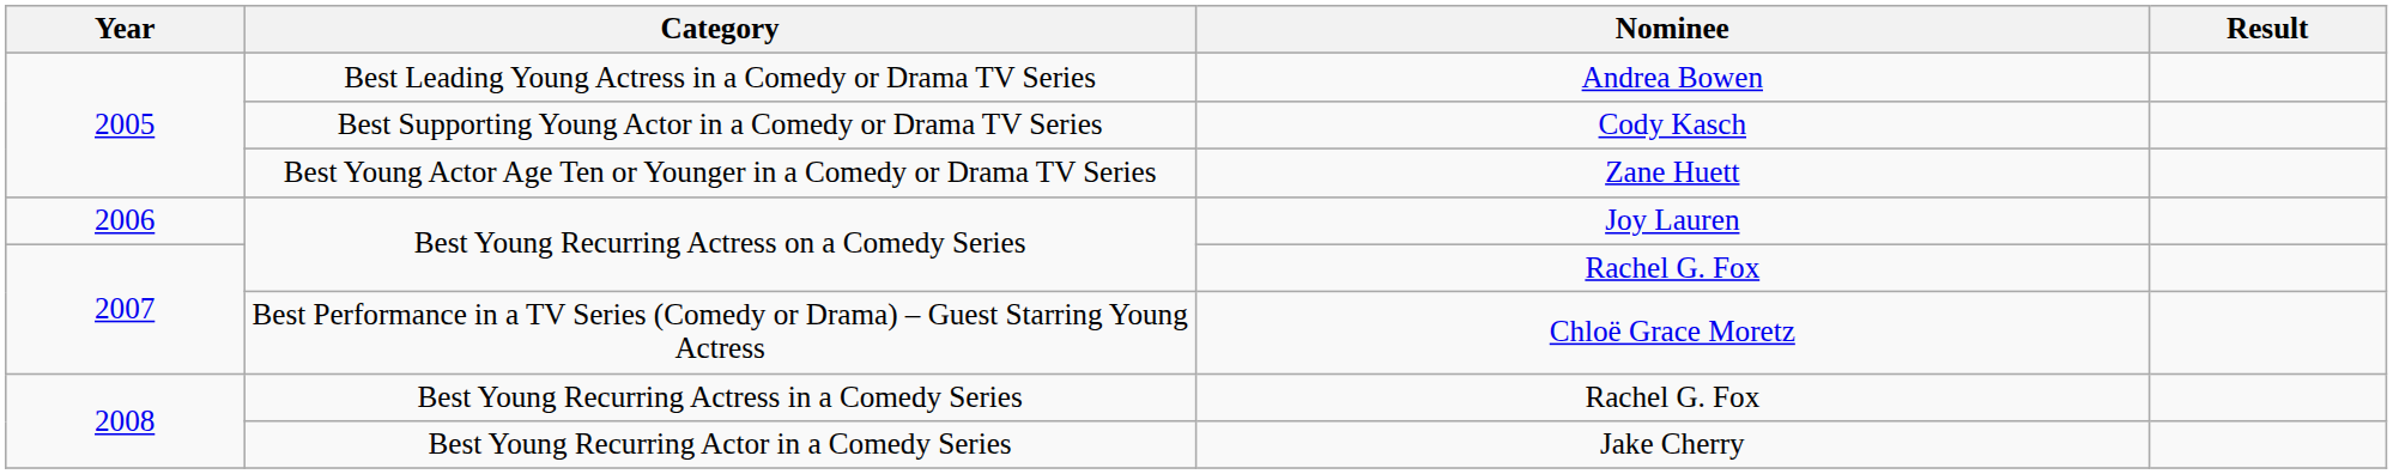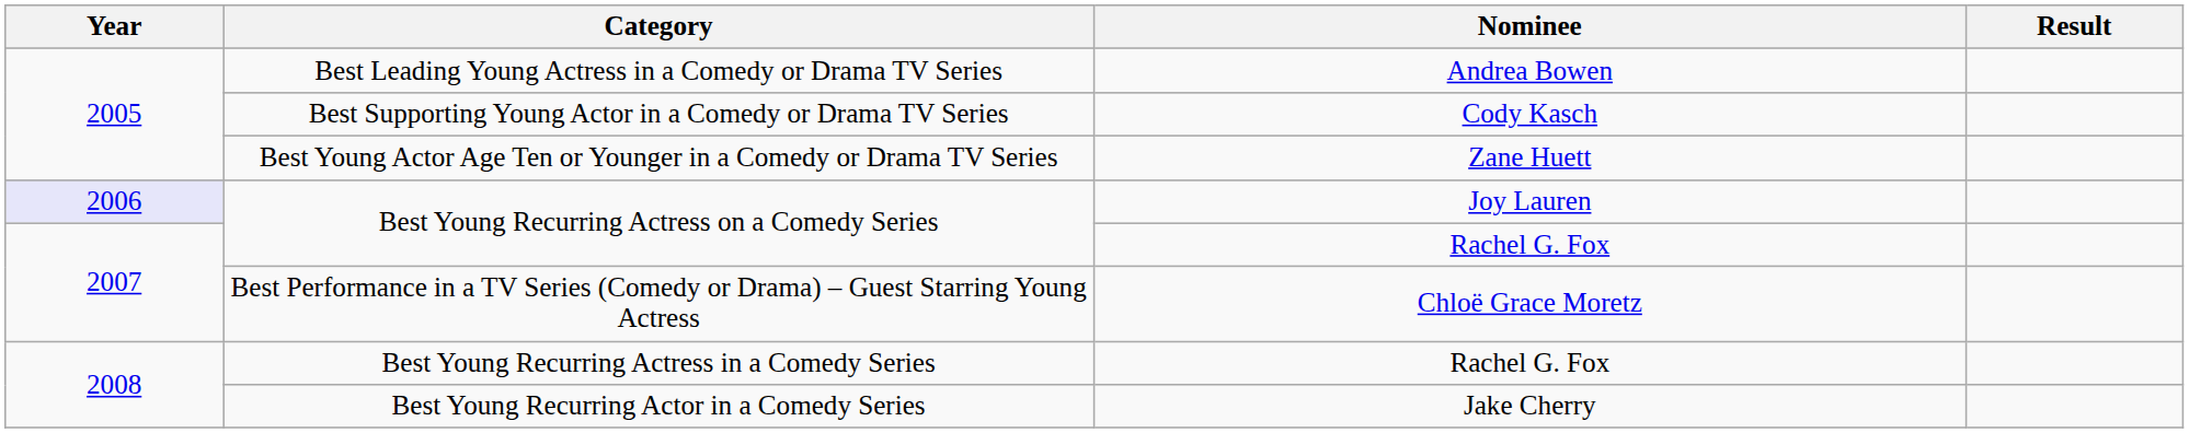Best Young Recurring Actress on a Comedy Series / Joy Lauren | Year: no background -> lavender background
